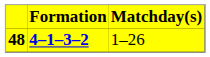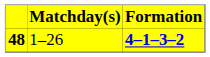columns swapped: Formation <-> Matchday(s)
